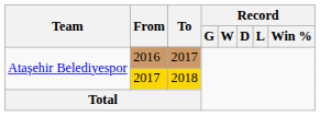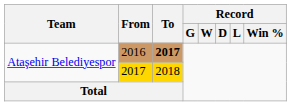2016 | To: normal -> bold
